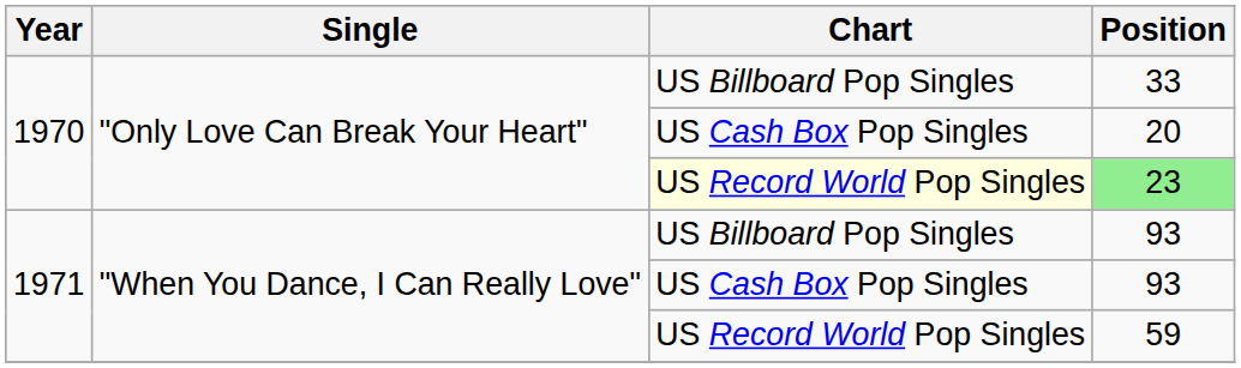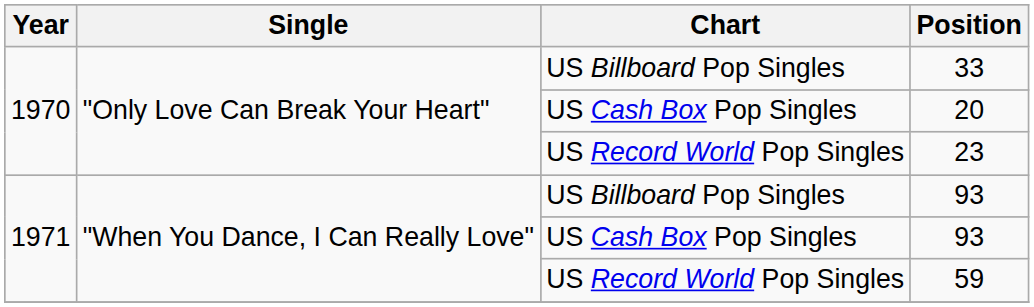23 | Chart: lightyellow background -> no background
23 | Position: lightgreen background -> no background
